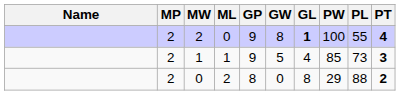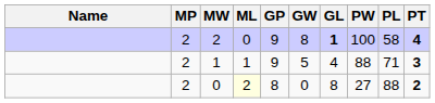row 2 | PL: 55 -> 58
row 3 | PW: 85 -> 88
row 3 | PL: 73 -> 71
row 4 | ML: no background -> lightyellow background
row 4 | PW: 29 -> 27
